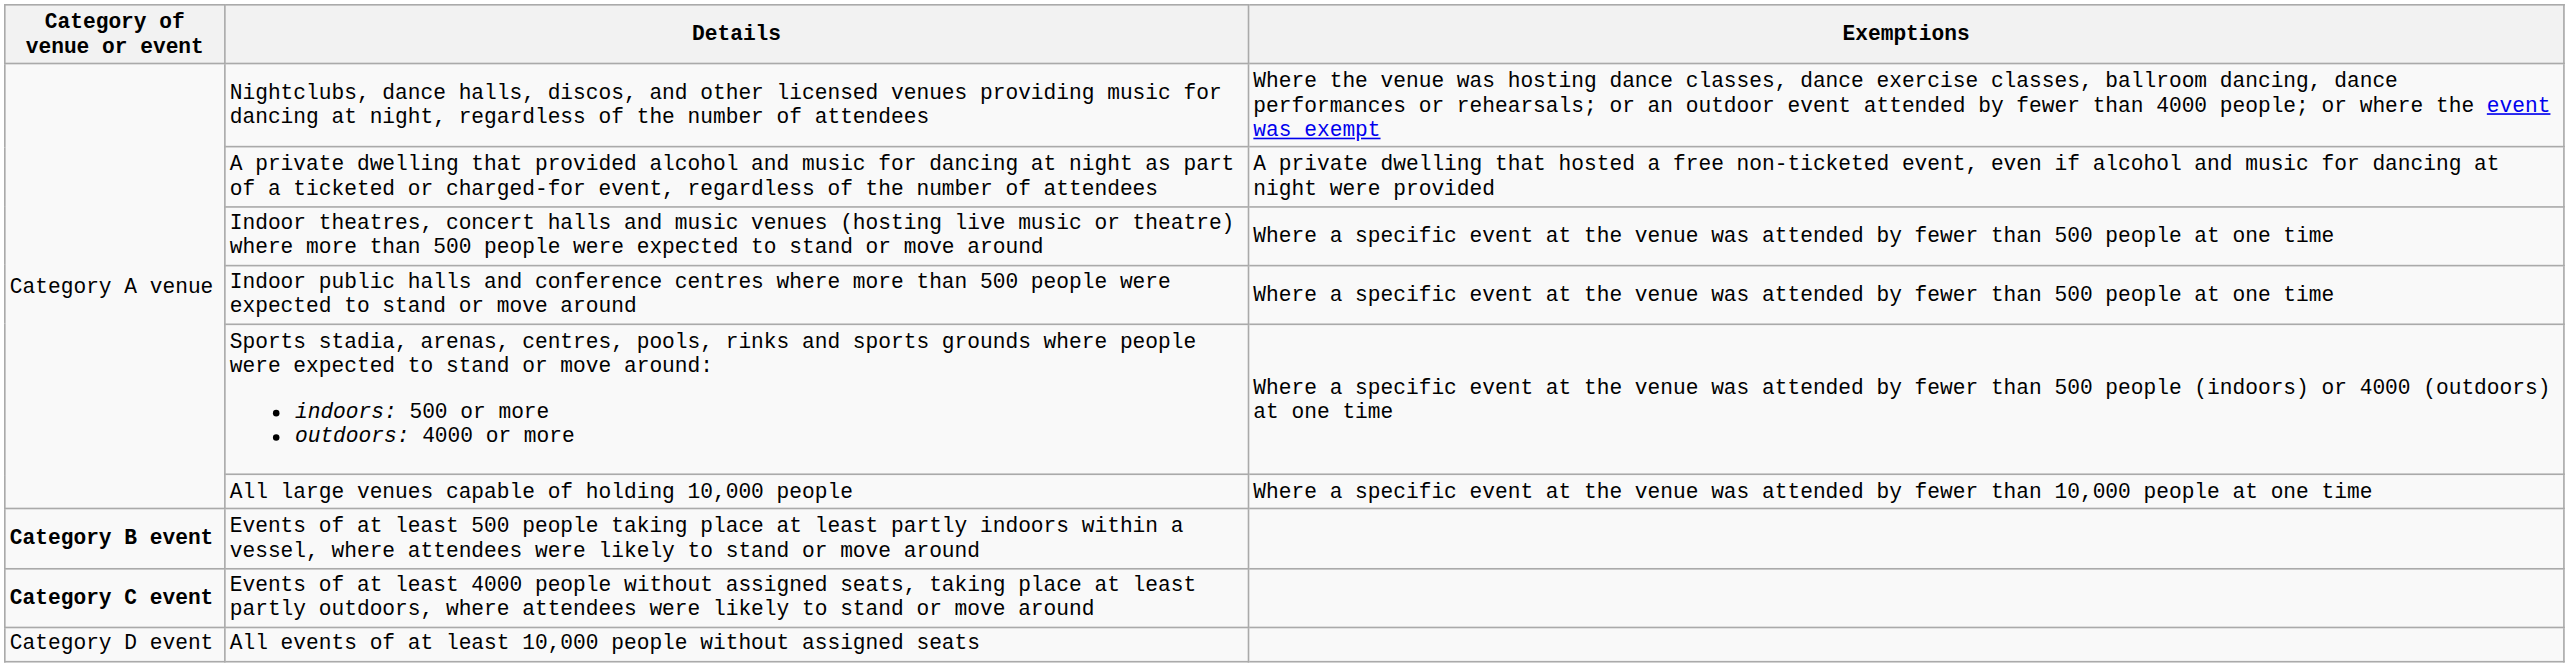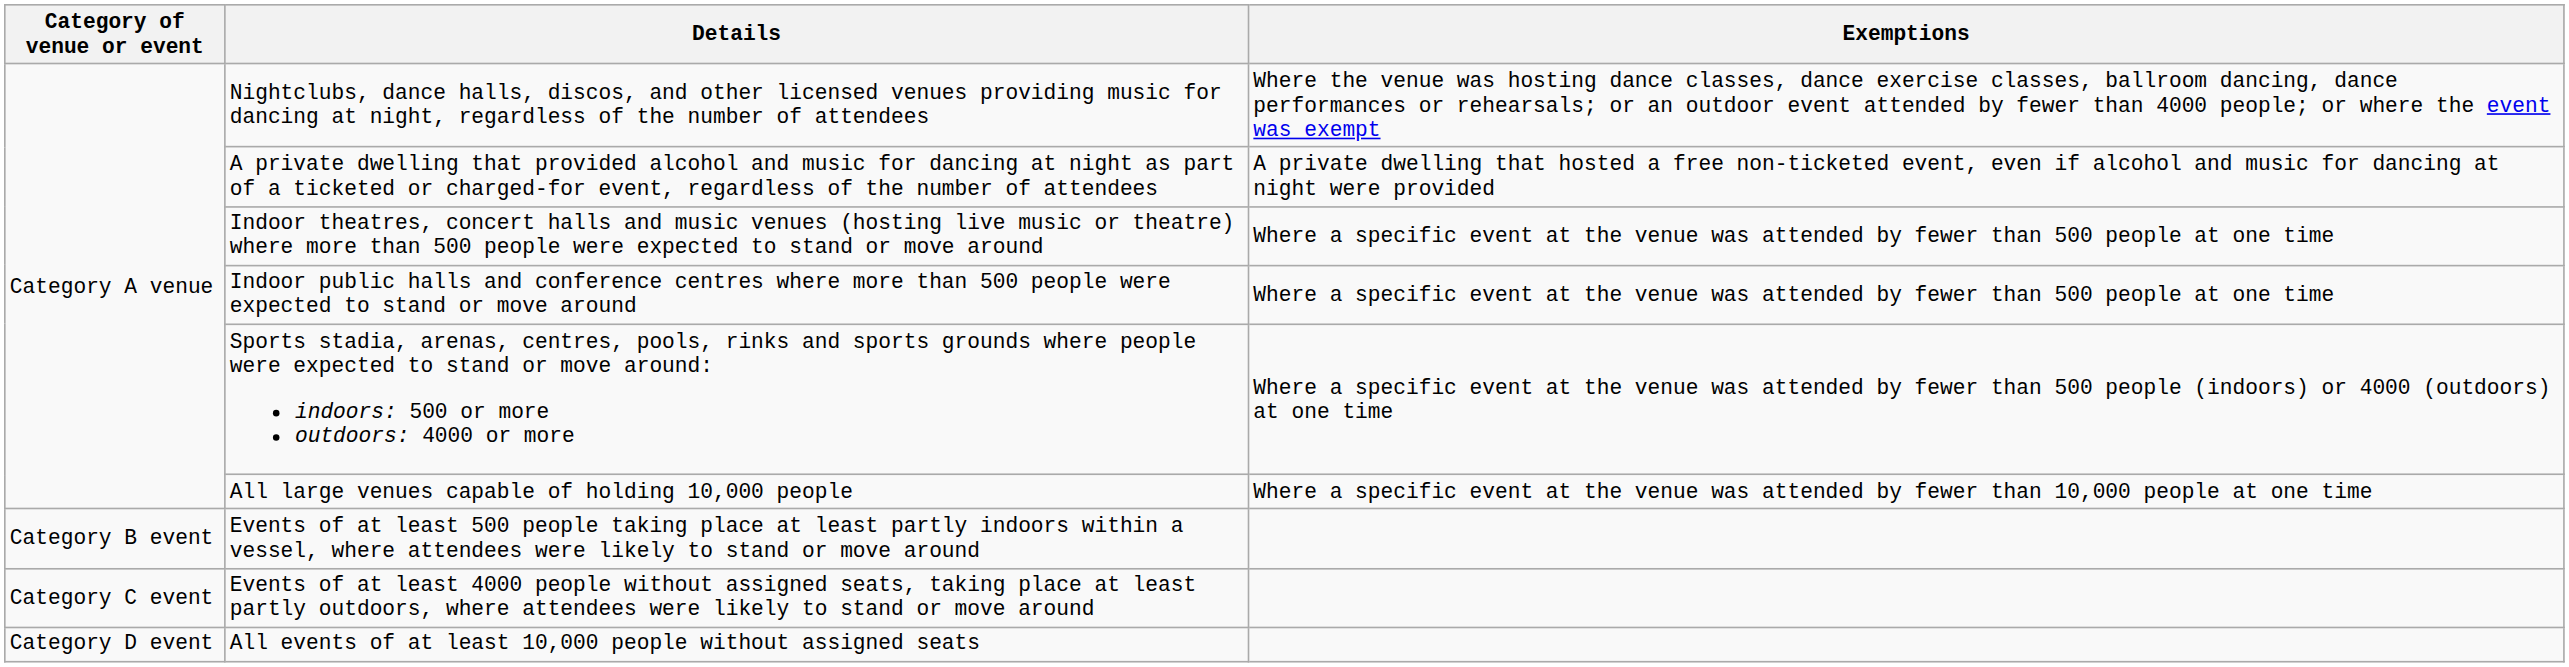row 8 | Category of venue or event: bold -> normal
row 9 | Category of venue or event: bold -> normal
